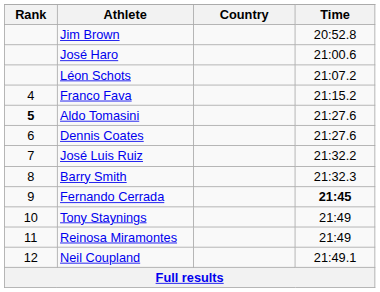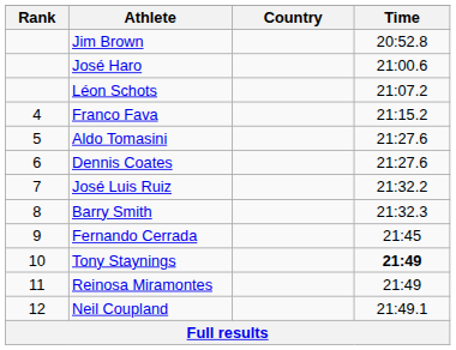Aldo Tomasini | Rank: bold -> normal
Fernando Cerrada | Time: bold -> normal
Tony Staynings | Time: normal -> bold
